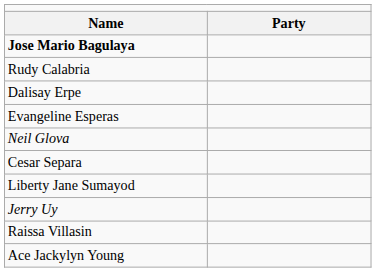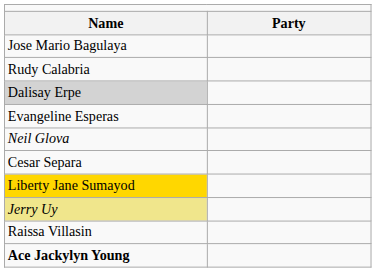Jose Mario Bagulaya | column 1: bold -> normal
Dalisay Erpe | column 1: no background -> lightgrey background
Liberty Jane Sumayod | column 1: no background -> gold background
Jerry Uy | column 1: no background -> khaki background
Ace Jackylyn Young | column 1: normal -> bold
